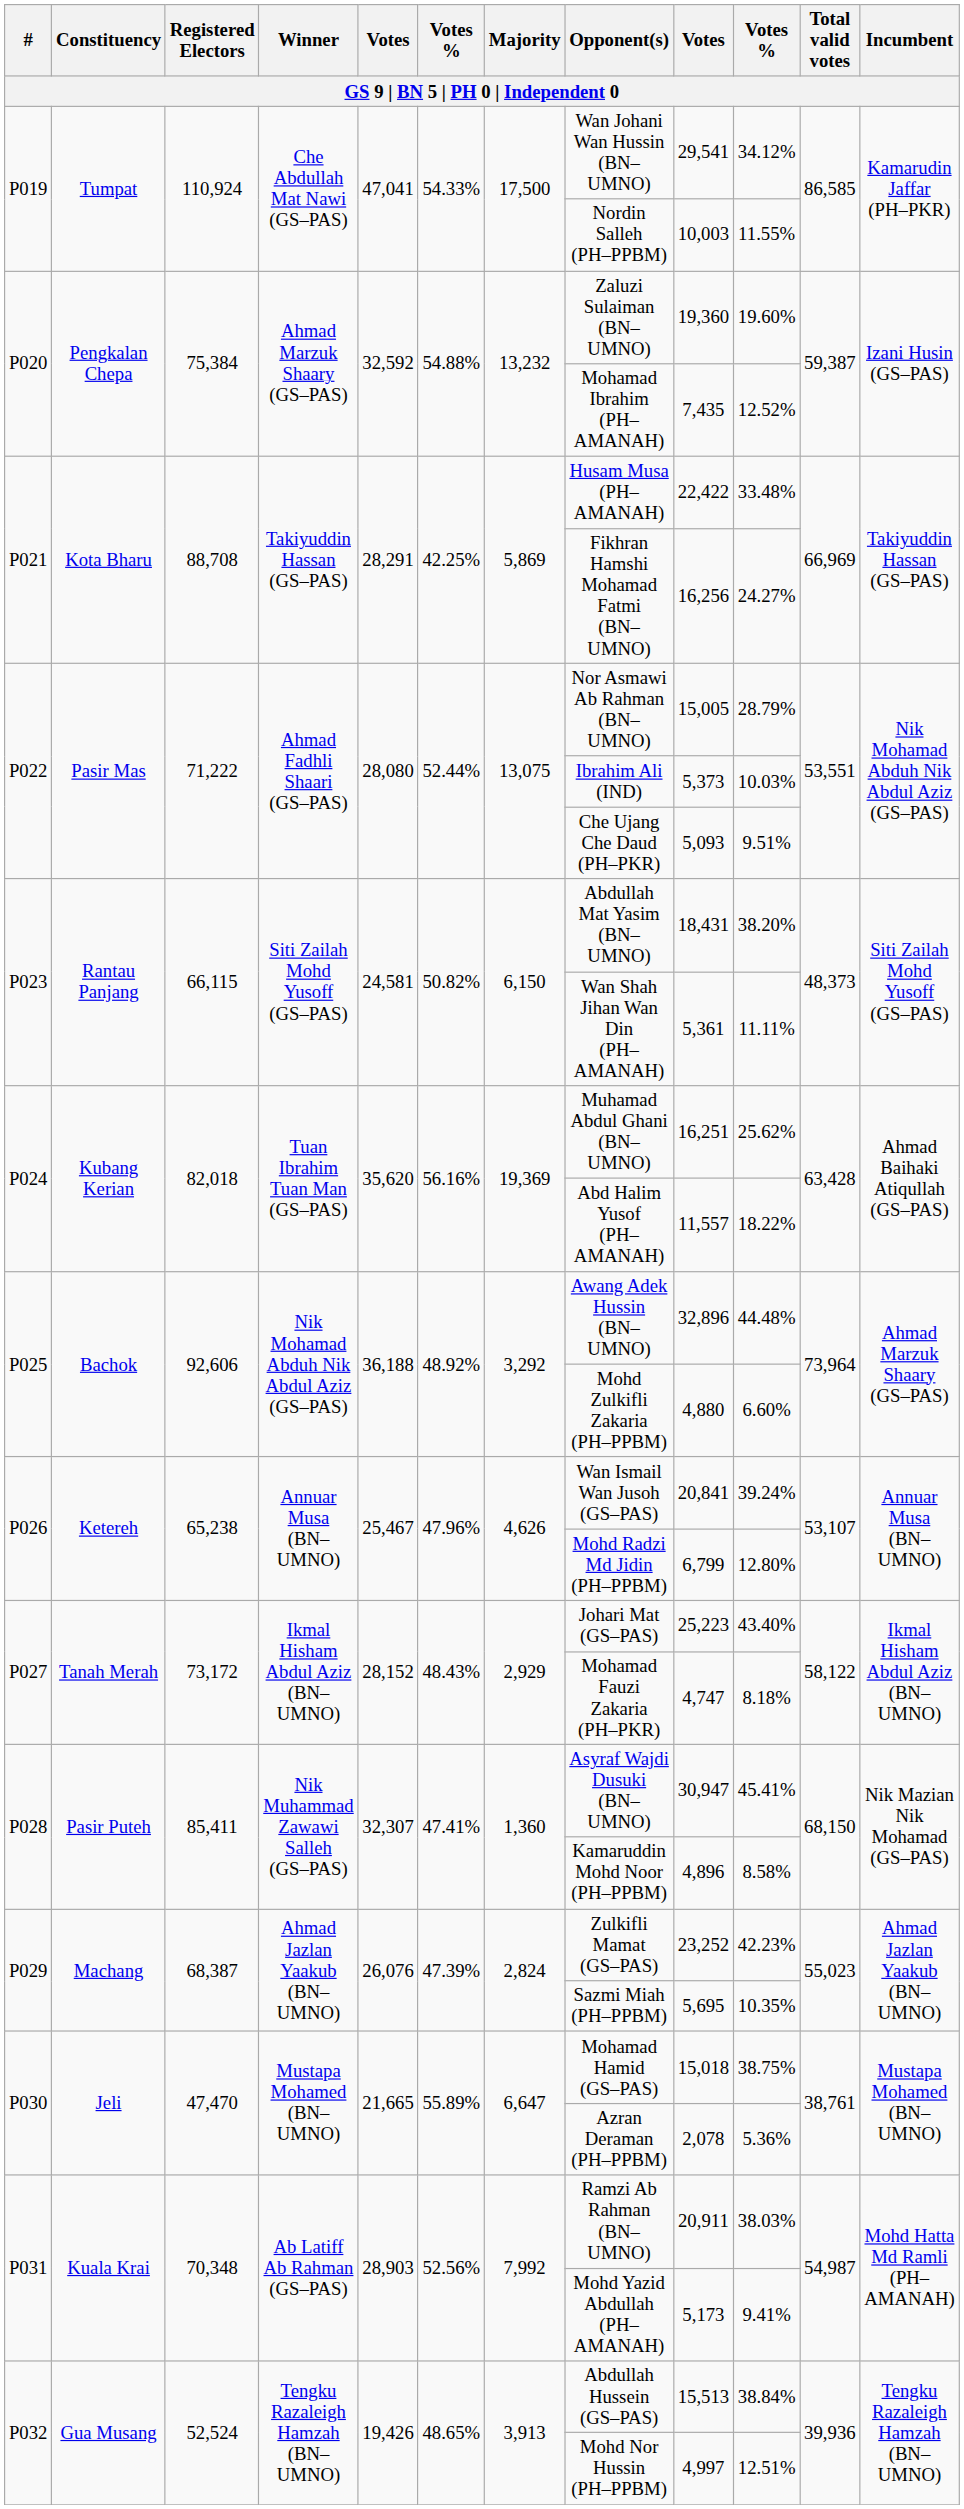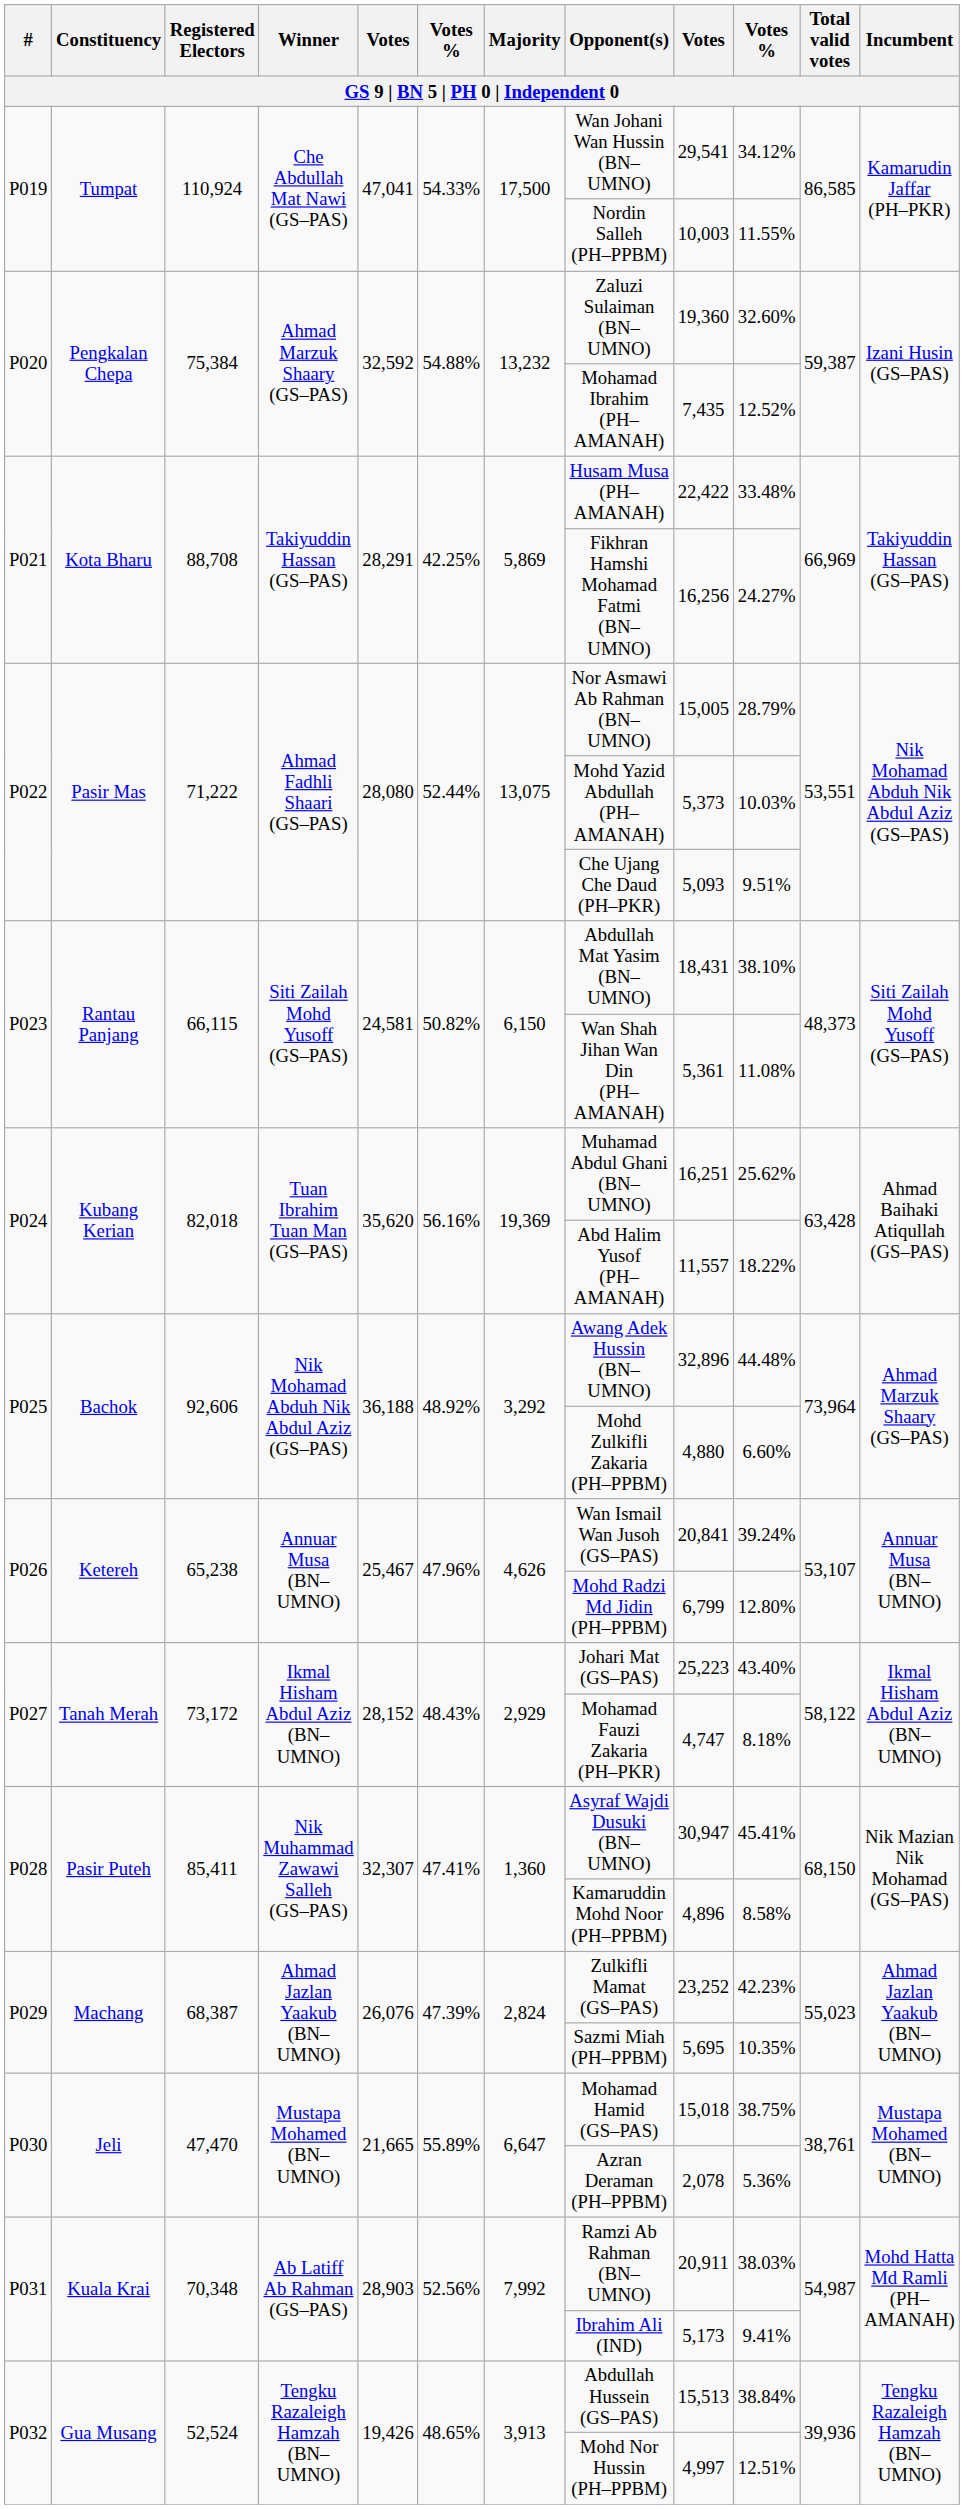row 5 | column 10: 19.60% -> 32.60%
row 10 | Opponent(s): Ibrahim Ali (IND) -> Mohd Yazid Abdullah (PH–AMANAH)
row 12 | column 10: 38.20% -> 38.10%
row 13 | column 10: 11.11% -> 11.08%
row 29 | Opponent(s): Mohd Yazid Abdullah (PH–AMANAH) -> Ibrahim Ali (IND)
